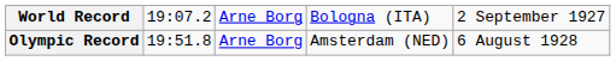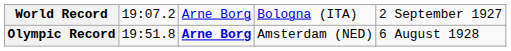Olympic Record | column 3: normal -> bold
